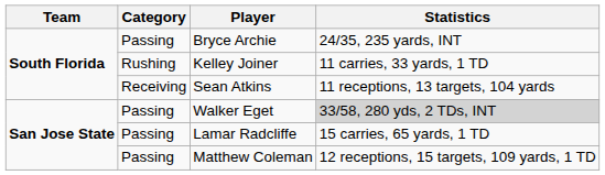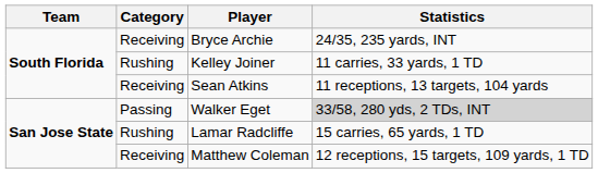Bryce Archie | Category: Passing -> Receiving
Lamar Radcliffe | Category: Passing -> Rushing
Matthew Coleman | Category: Passing -> Receiving
